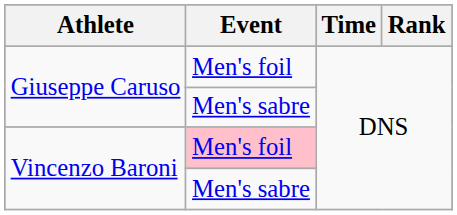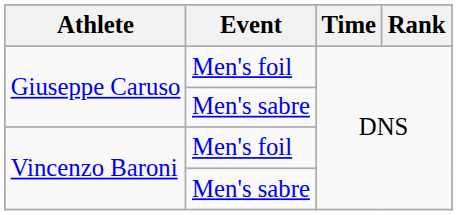Vincenzo Baroni / Men's foil | Event: pink background -> no background
